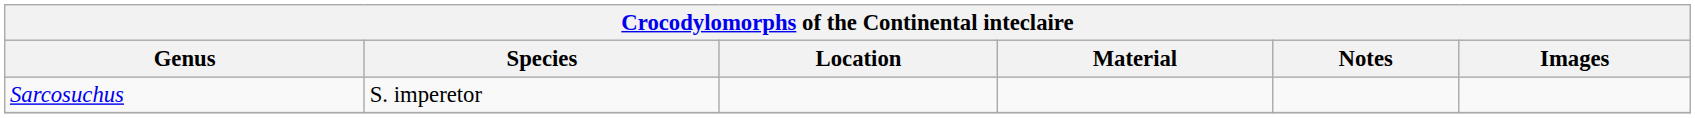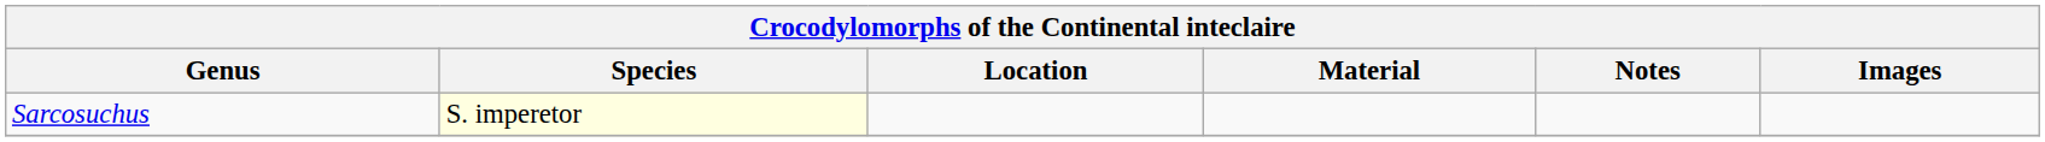Sarcosuchus | Species: no background -> lightyellow background
